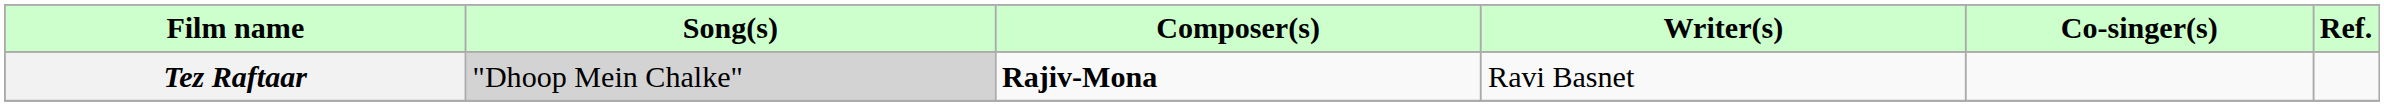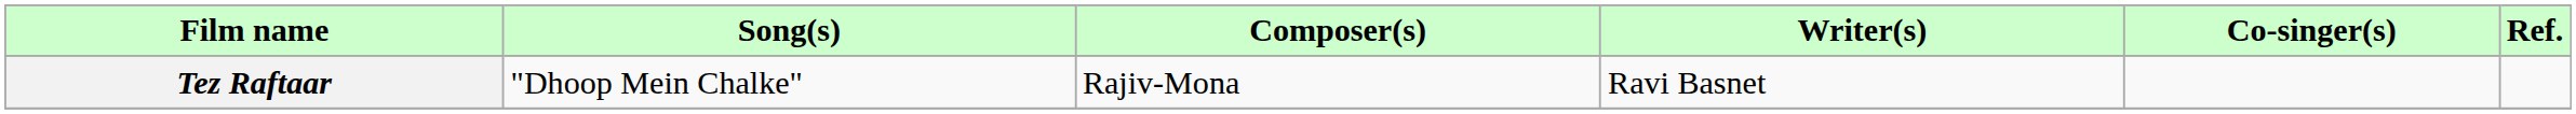Tez Raftaar | Song(s): lightgrey background -> no background
Tez Raftaar | Composer(s): bold -> normal
